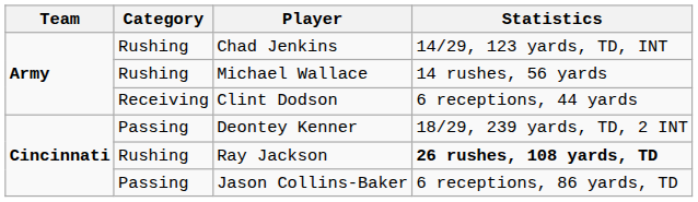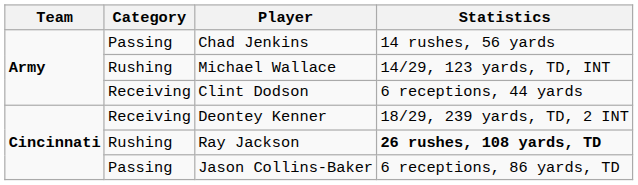Chad Jenkins | Category: Rushing -> Passing
Chad Jenkins | Statistics: 14/29, 123 yards, TD, INT -> 14 rushes, 56 yards
Michael Wallace | Statistics: 14 rushes, 56 yards -> 14/29, 123 yards, TD, INT
Deontey Kenner | Category: Passing -> Receiving
